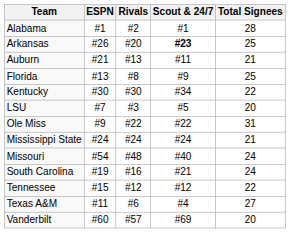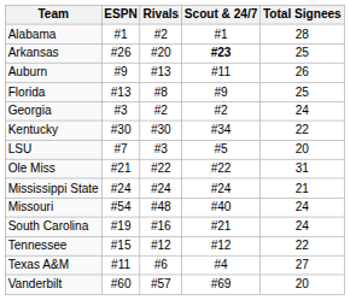Auburn | ESPN: #21 -> #9
Auburn | Total Signees: 21 -> 26
+ row: Georgia | #3 | #2 | #2 | 24
Ole Miss | ESPN: #9 -> #21
